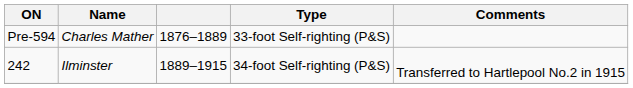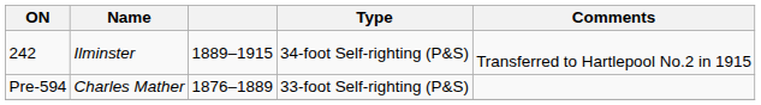rows swapped: Pre-594 <-> 242
